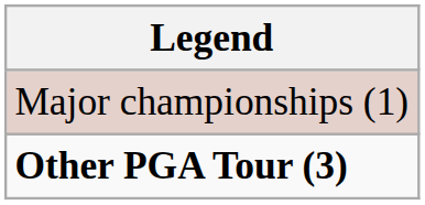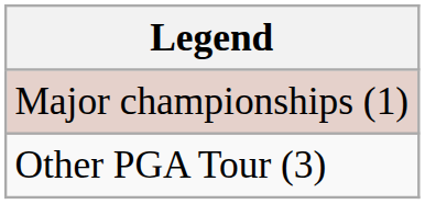row 3 | column 1: bold -> normal
